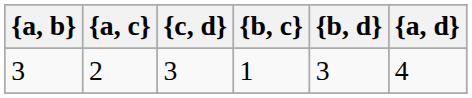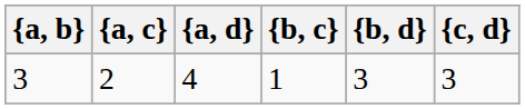columns swapped: {a, d} <-> {c, d}
